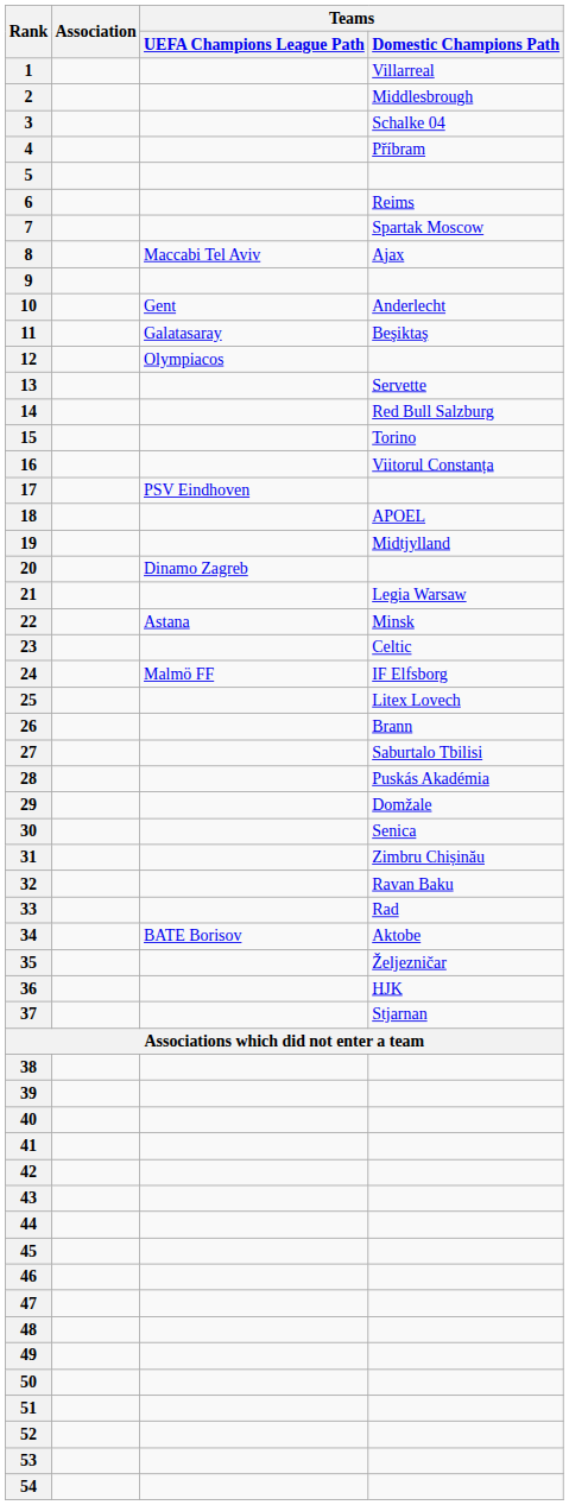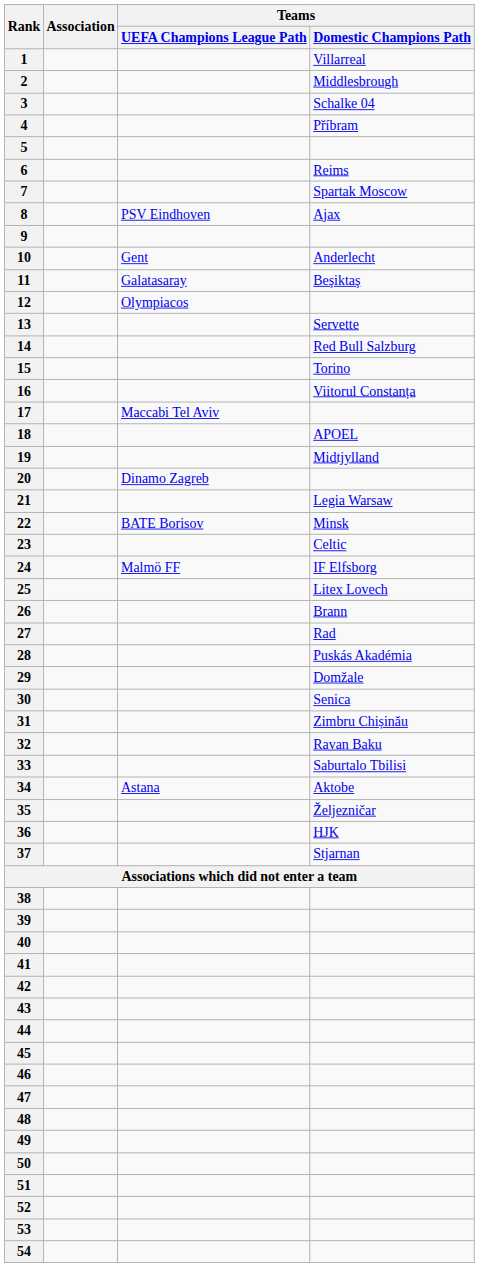8 | Teams / UEFA Champions League Path: Maccabi Tel Aviv -> PSV Eindhoven
17 | Teams / UEFA Champions League Path: PSV Eindhoven -> Maccabi Tel Aviv
22 | Teams / UEFA Champions League Path: Astana -> BATE Borisov
27 | Teams / Domestic Champions Path: Saburtalo Tbilisi -> Rad
33 | Teams / Domestic Champions Path: Rad -> Saburtalo Tbilisi
34 | Teams / UEFA Champions League Path: BATE Borisov -> Astana
